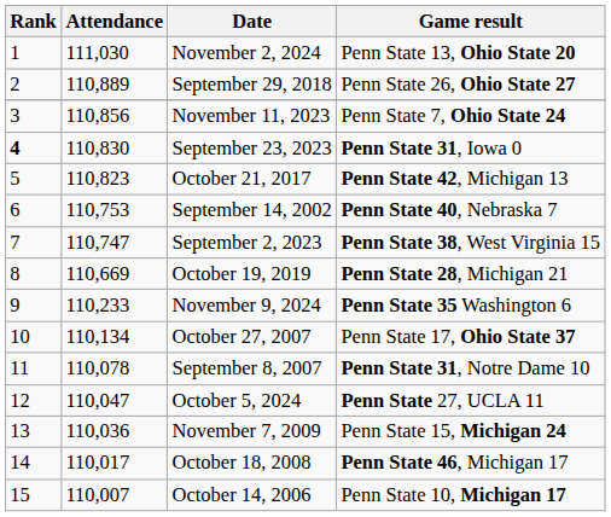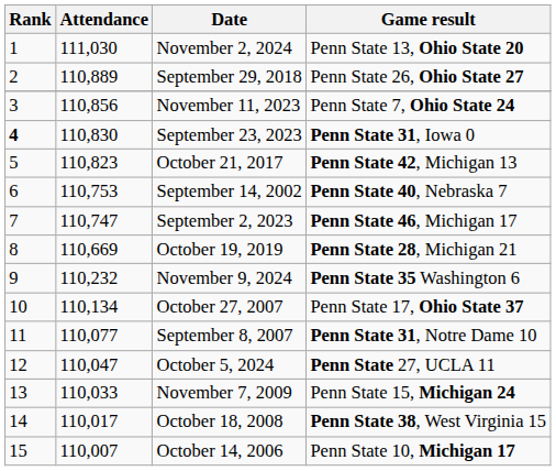September 2, 2023 | Game result: Penn State 38, West Virginia 15 -> Penn State 46, Michigan 17
November 9, 2024 | Attendance: 110,233 -> 110,232
September 8, 2007 | Attendance: 110,078 -> 110,077
November 7, 2009 | Attendance: 110,036 -> 110,033
October 18, 2008 | Game result: Penn State 46, Michigan 17 -> Penn State 38, West Virginia 15
